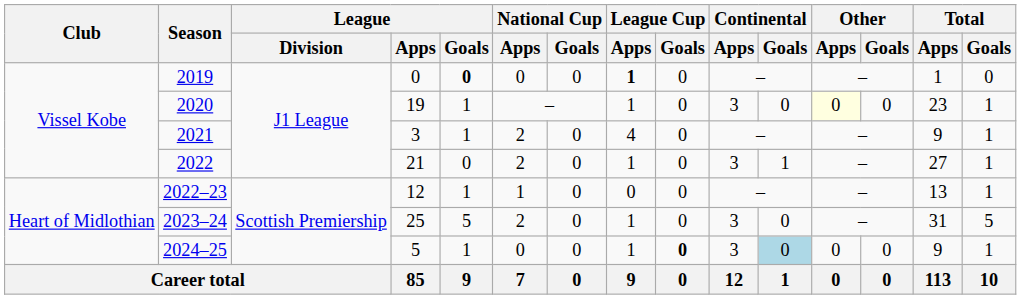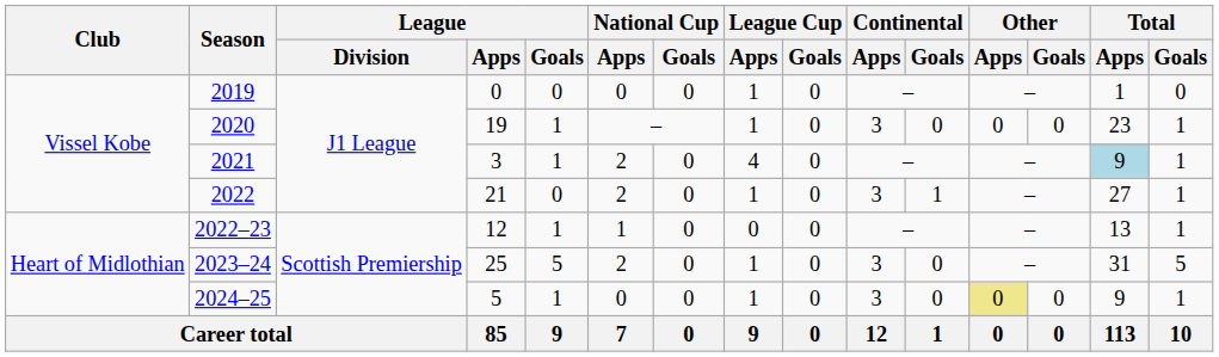2019 | League / Goals: bold -> normal
2019 | League Cup / Apps: bold -> normal
2020 | Other / Apps: lightyellow background -> no background
2021 | Total / Apps: no background -> lightblue background
2024–25 | League Cup / Goals: bold -> normal
2024–25 | Continental / Goals: lightblue background -> no background
2024–25 | Other / Apps: no background -> khaki background
